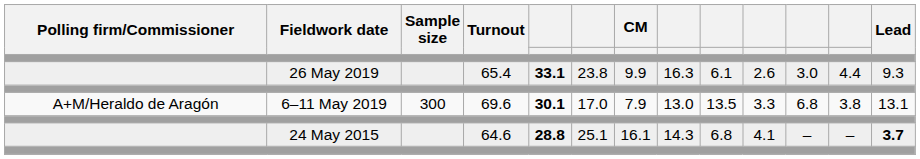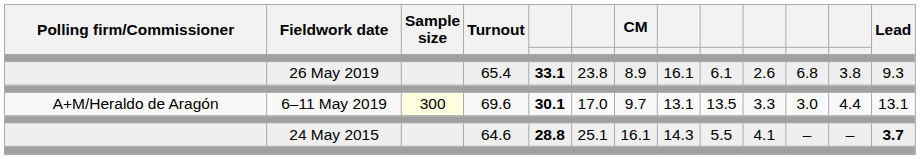26 May 2019 | CM: 9.9 -> 8.9
26 May 2019 | column 8: 16.3 -> 16.1
26 May 2019 | column 11: 3.0 -> 6.8
26 May 2019 | column 12: 4.4 -> 3.8
6–11 May 2019 | Sample size: no background -> lightyellow background
6–11 May 2019 | CM: 7.9 -> 9.7
6–11 May 2019 | column 8: 13.0 -> 13.1
6–11 May 2019 | column 11: 6.8 -> 3.0
6–11 May 2019 | column 12: 3.8 -> 4.4
24 May 2015 | column 9: 6.8 -> 5.5
